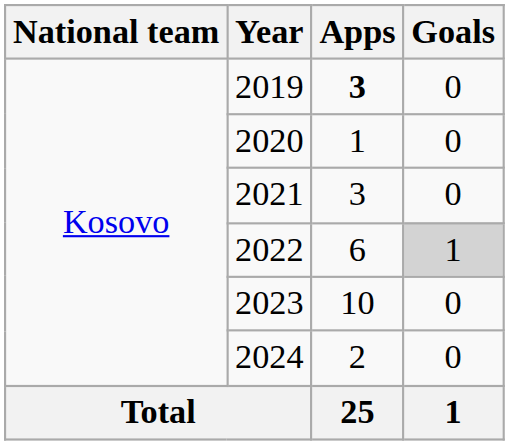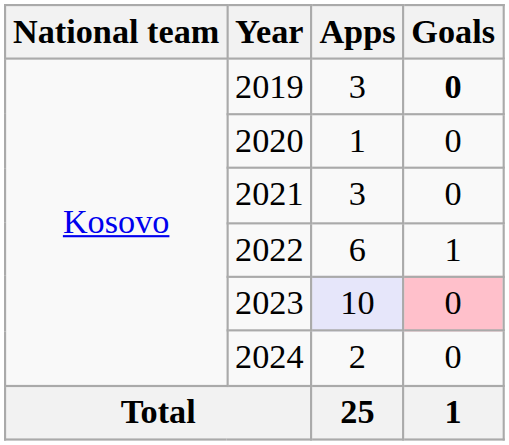2019 | Apps: bold -> normal
2019 | Goals: normal -> bold
2022 | Goals: lightgrey background -> no background
2023 | Apps: no background -> lavender background
2023 | Goals: no background -> pink background
